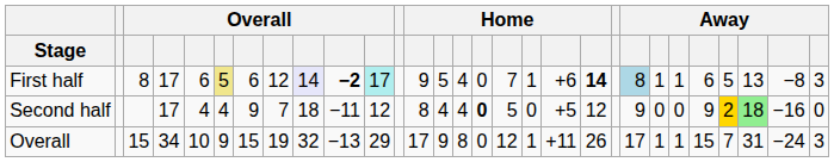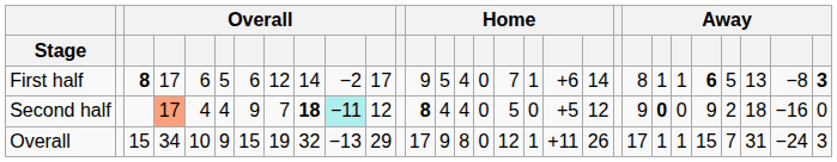First half | column 3: normal -> bold
First half | column 6: khaki background -> no background
First half | column 9: lavender background -> no background
First half | column 10: bold -> normal
First half | column 11: paleturquoise background -> no background
First half | column 20: bold -> normal
First half | column 22: lightblue background -> no background
First half | column 25: normal -> bold
First half | column 29: normal -> bold
Second half | column 4: no background -> lightsalmon background
Second half | column 9: normal -> bold
Second half | column 10: no background -> paleturquoise background
Second half | column 13: normal -> bold
Second half | column 16: bold -> normal
Second half | column 23: normal -> bold
Second half | column 26: gold background -> no background
Second half | column 27: lightgreen background -> no background
